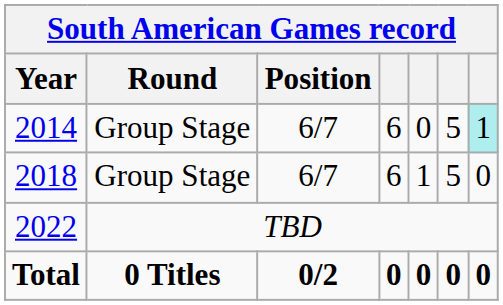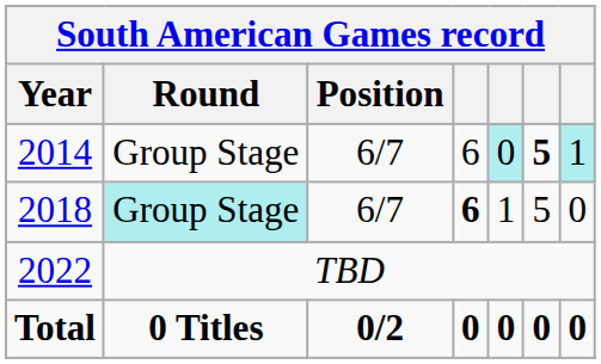2014 | column 5: no background -> paleturquoise background
2014 | column 6: normal -> bold
2018 | Round: no background -> paleturquoise background
2018 | column 4: normal -> bold
